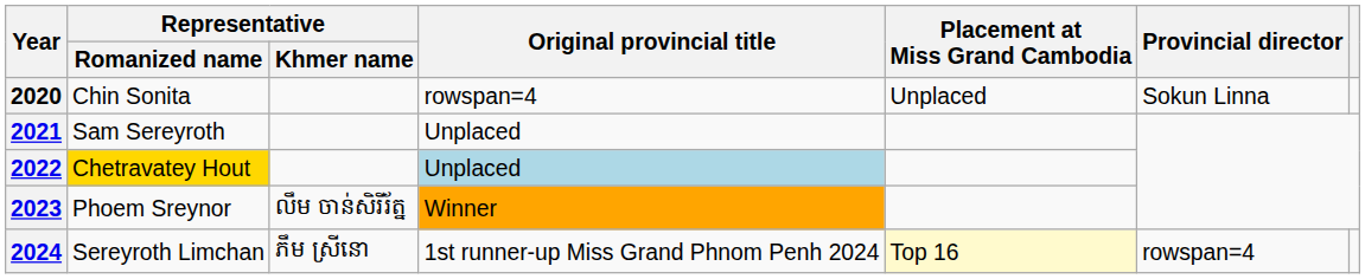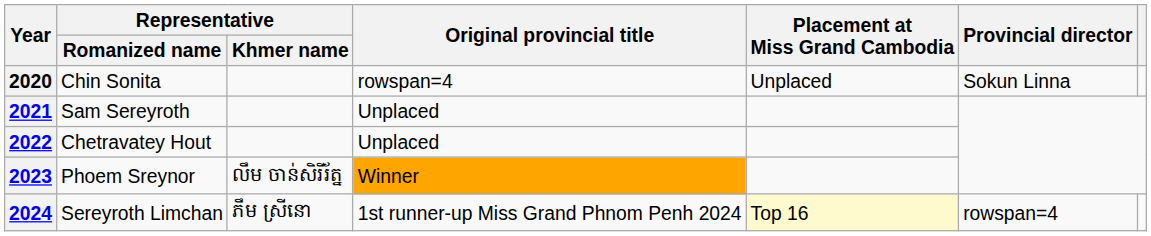2022 | Representative / Romanized name: gold background -> no background
2022 | Original provincial title: lightblue background -> no background
